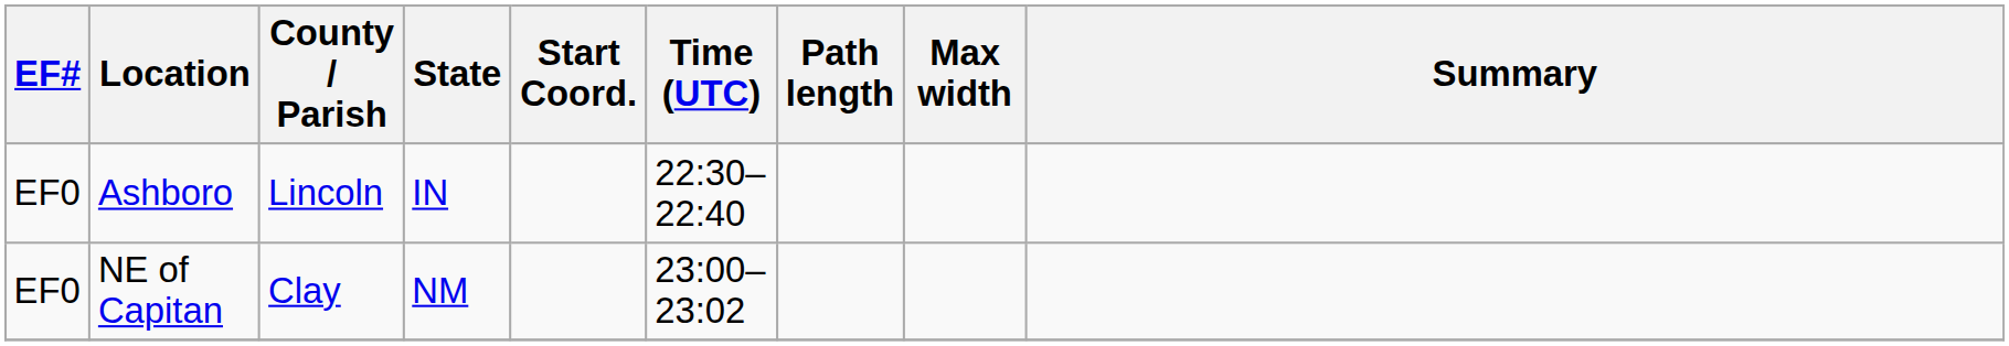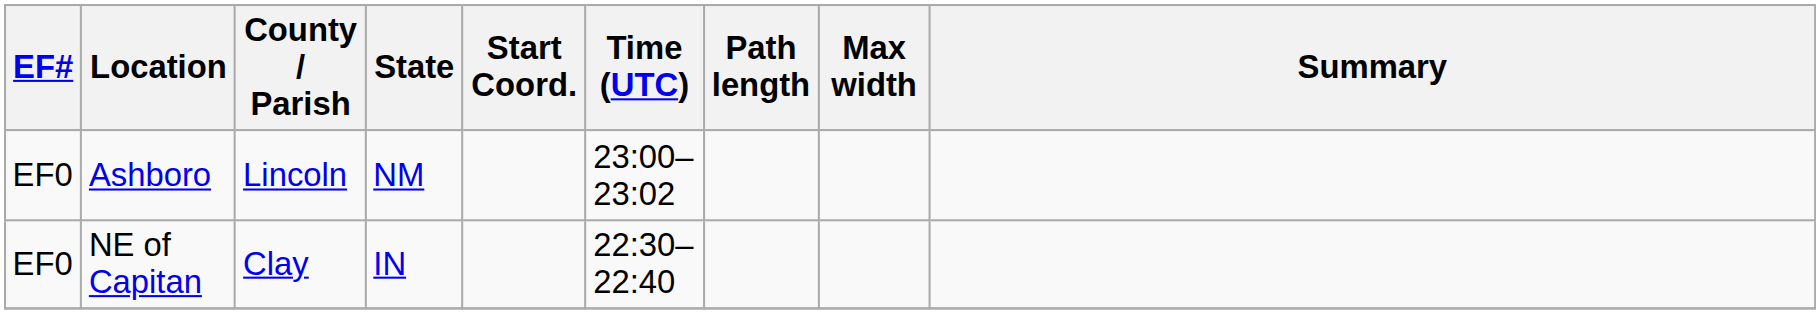Ashboro | State: IN -> NM
Ashboro | Time (UTC): 22:30–22:40 -> 23:00–23:02
NE of Capitan | State: NM -> IN
NE of Capitan | Time (UTC): 23:00–23:02 -> 22:30–22:40
